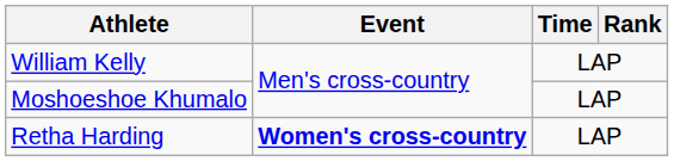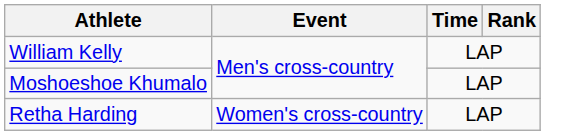Retha Harding | Event: bold -> normal
